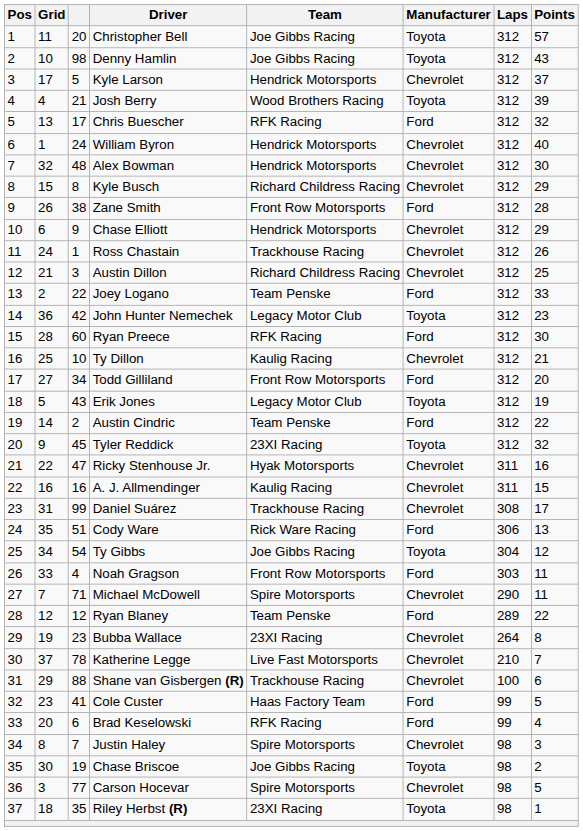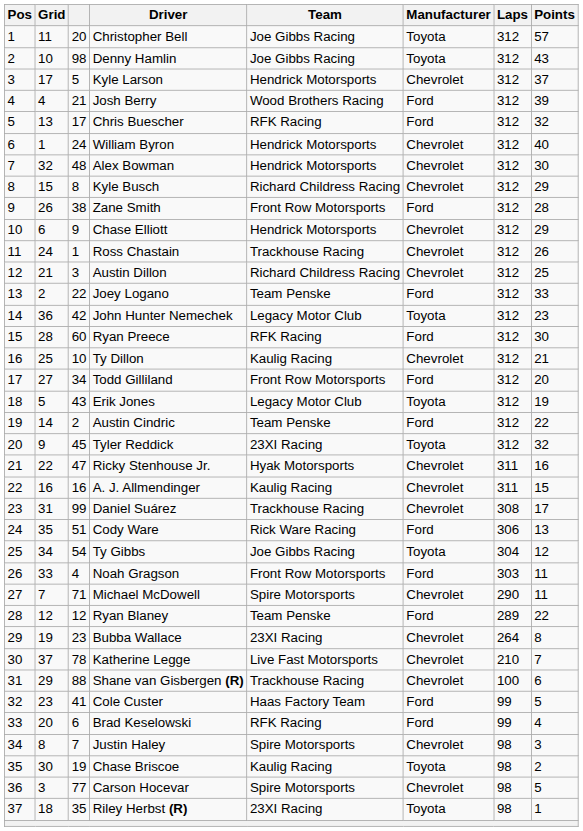Josh Berry | Manufacturer: Toyota -> Ford
Chase Briscoe | Team: Joe Gibbs Racing -> Kaulig Racing
